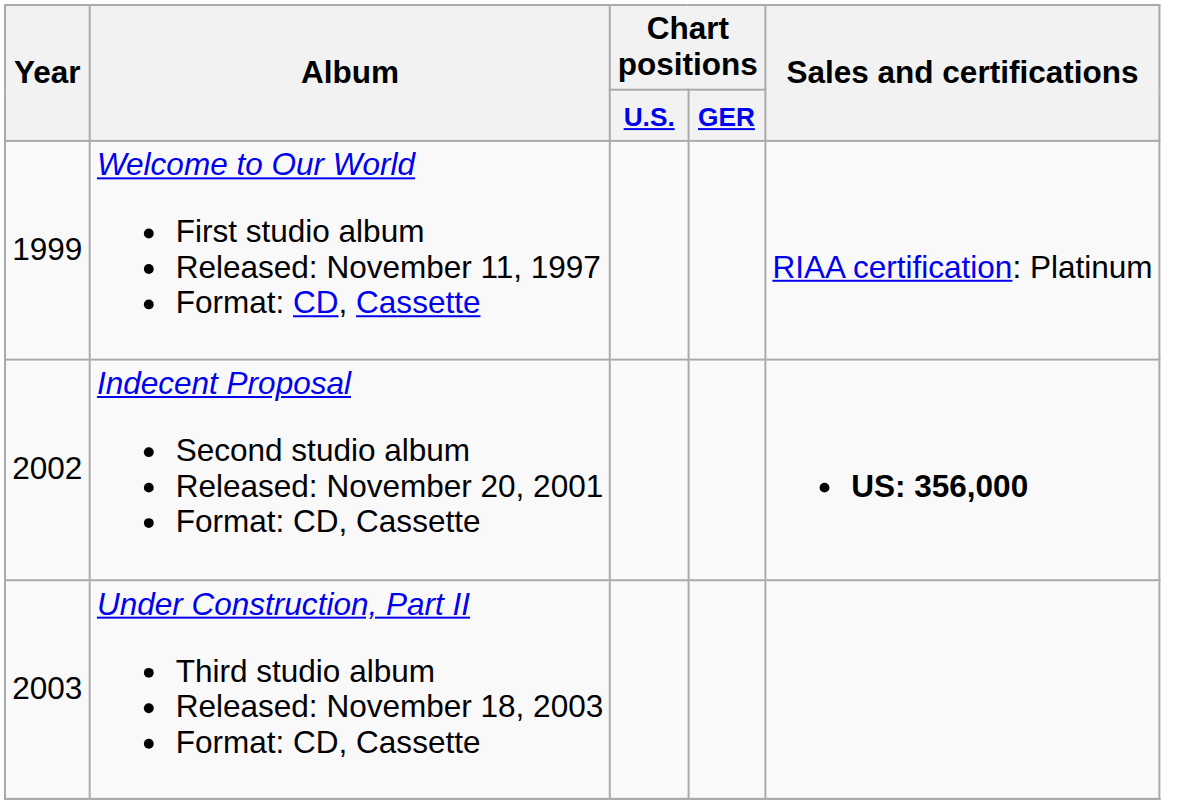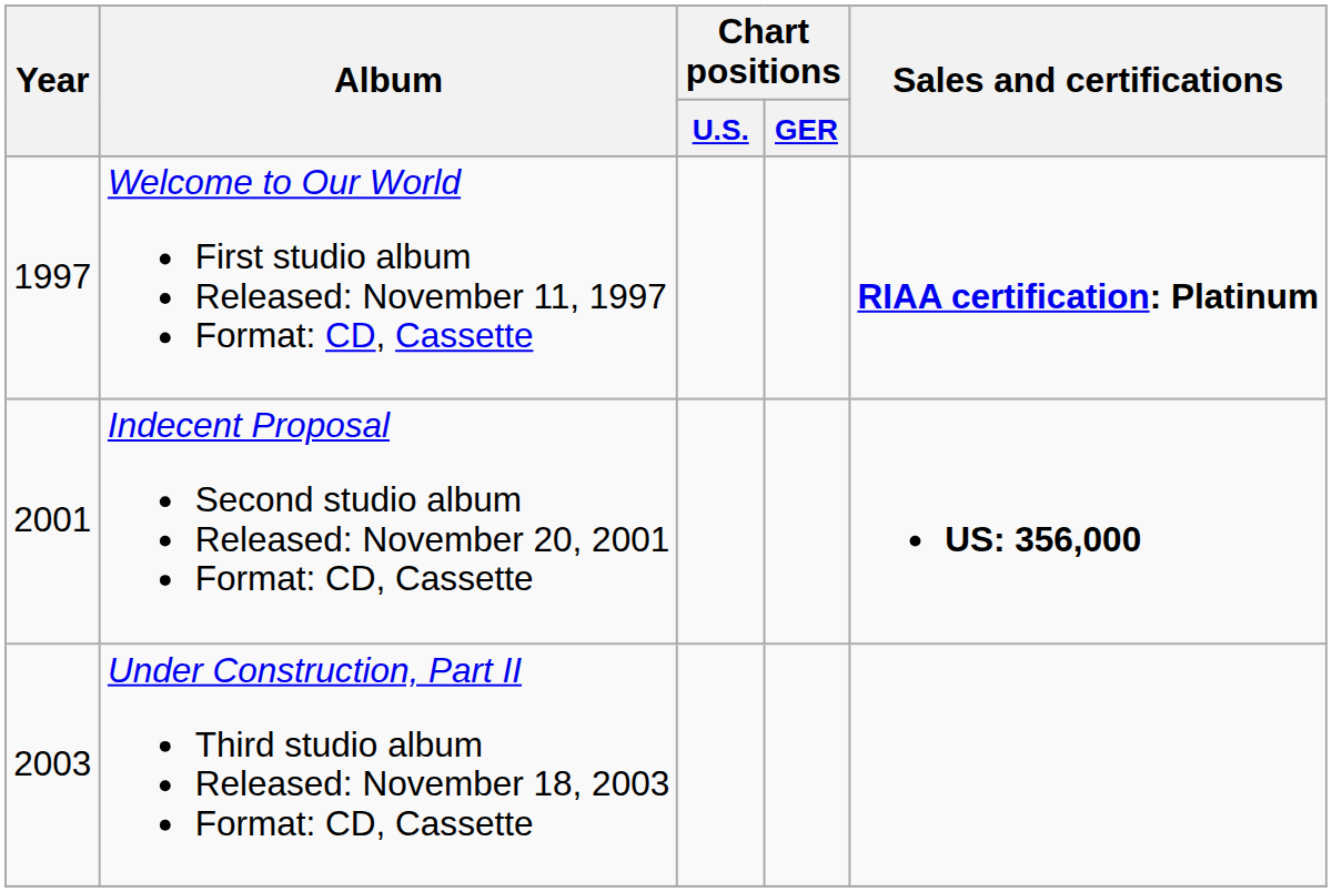row 3 | Year: 1999 -> 1997
row 3 | Sales and certifications: normal -> bold
row 4 | Year: 2002 -> 2001
